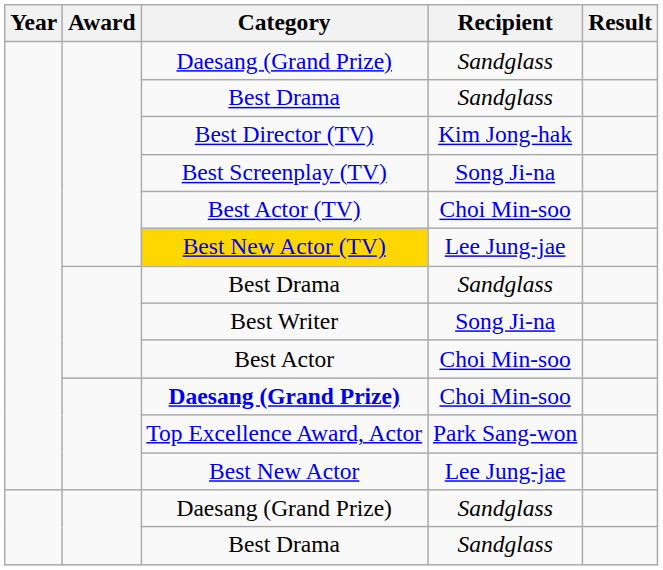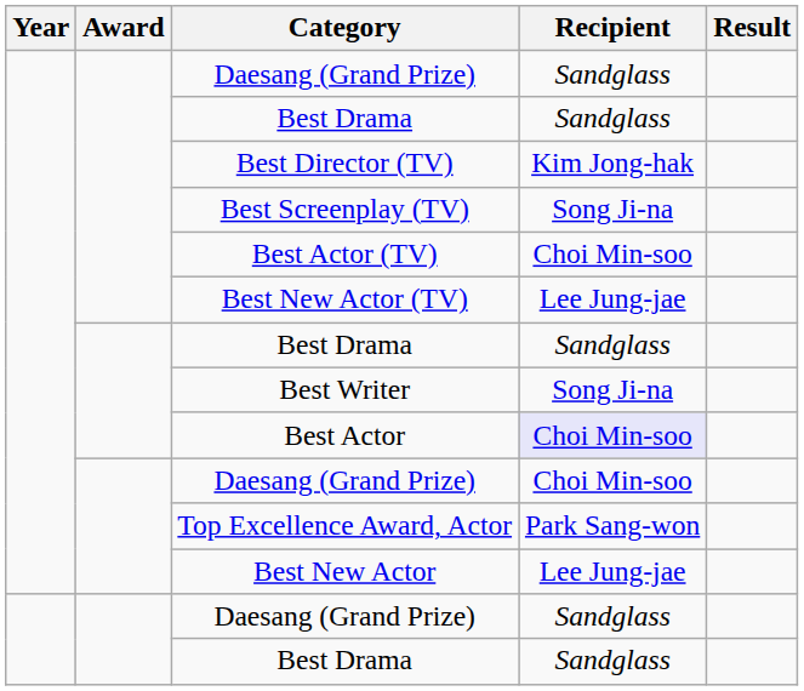Best New Actor (TV) | Category: gold background -> no background
Best Actor | Recipient: no background -> lavender background
Daesang (Grand Prize) / Choi Min-soo | Category: bold -> normal
